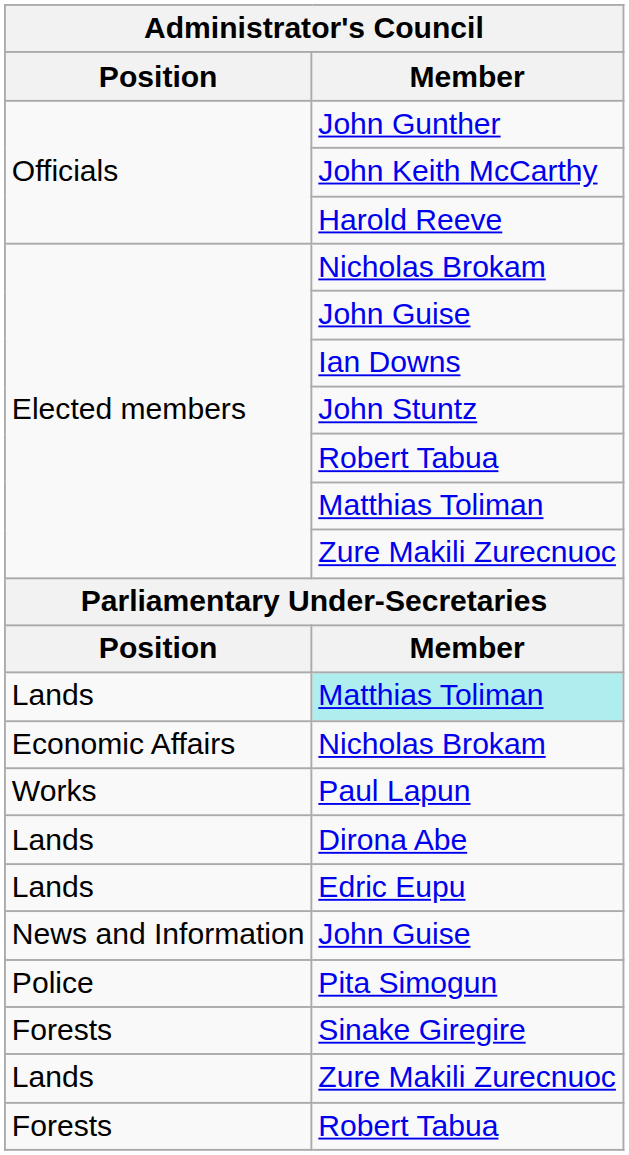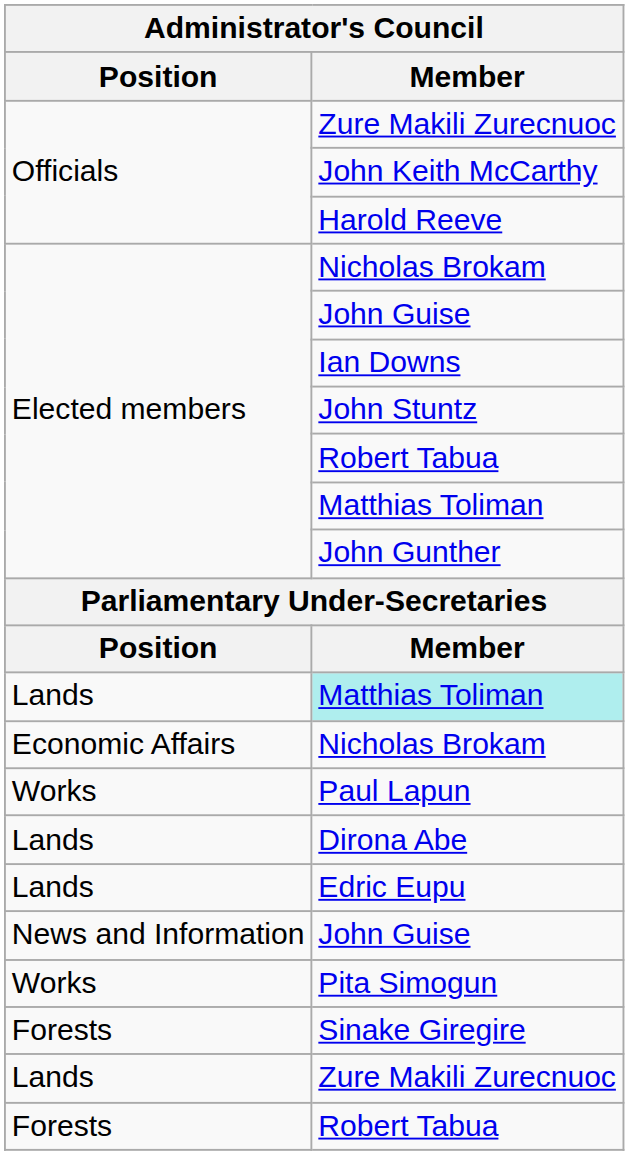row 3 | Member: John Gunther -> Zure Makili Zurecnuoc
row 12 | Member: Zure Makili Zurecnuoc -> John Gunther
row 21 | Position: Police -> Works
